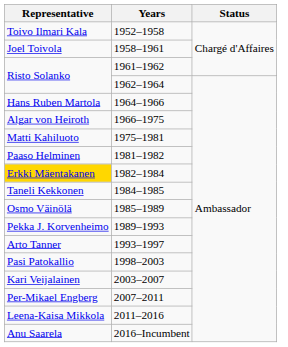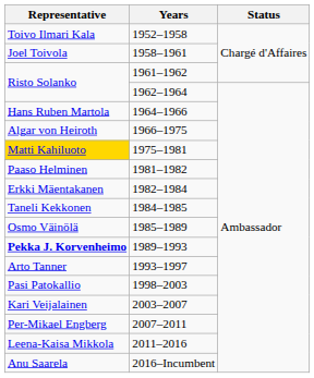Matti Kahiluoto | Representative: no background -> gold background
Erkki Mäentakanen | Representative: gold background -> no background
Pekka J. Korvenheimo | Representative: normal -> bold
